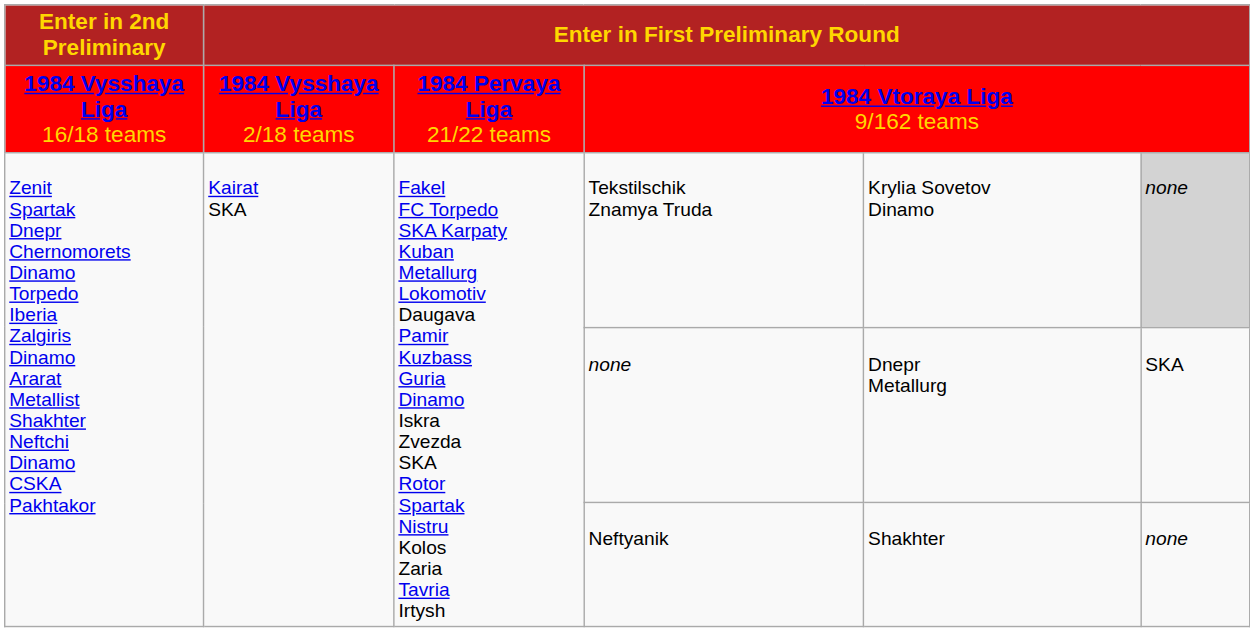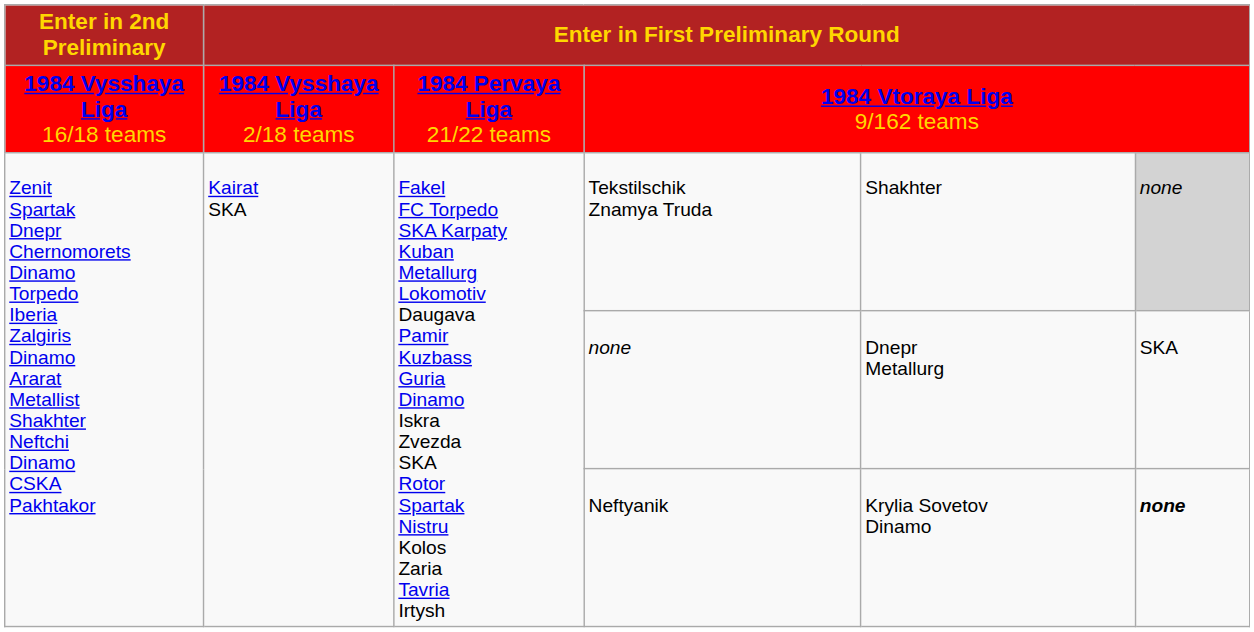Tekstilschik Znamya Truda | column 5: Krylia Sovetov Dinamo -> Shakhter
Neftyanik | column 5: Shakhter -> Krylia Sovetov Dinamo
Neftyanik | column 6: normal -> bold
